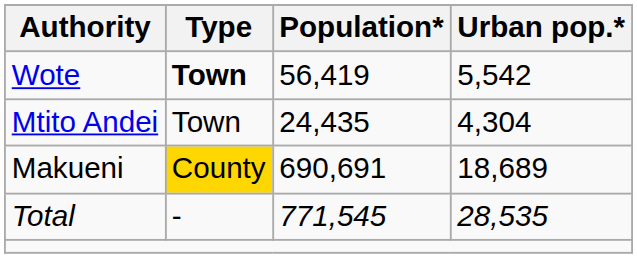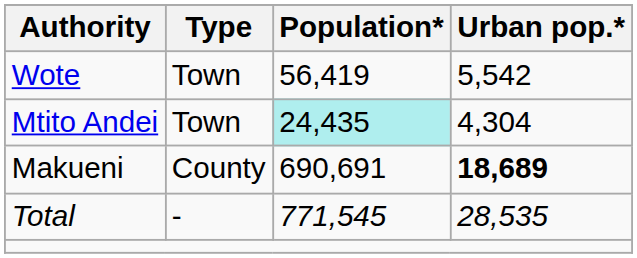Wote | Type: bold -> normal
Mtito Andei | Population*: no background -> paleturquoise background
Makueni | Type: gold background -> no background
Makueni | Urban pop.*: normal -> bold
